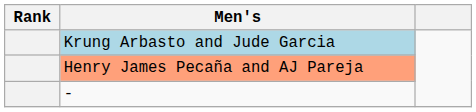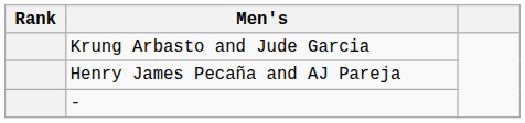Krung Arbasto and Jude Garcia | Men's: lightblue background -> no background
Henry James Pecaña and AJ Pareja | Men's: lightsalmon background -> no background
